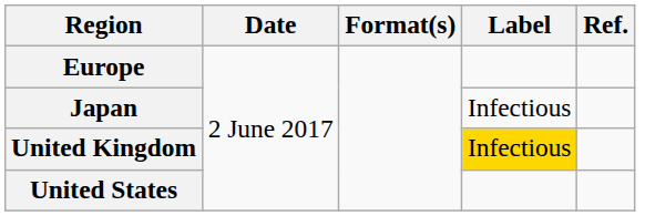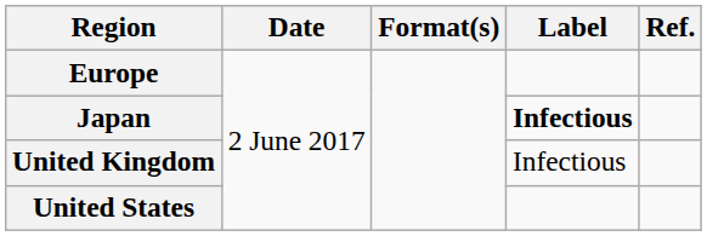Japan | Label: normal -> bold
United Kingdom | Label: gold background -> no background
